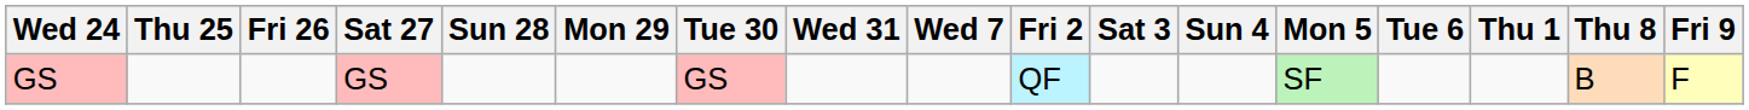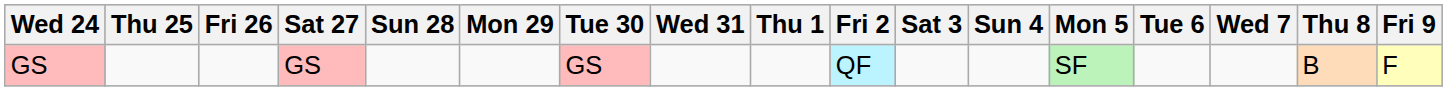columns swapped: Thu 1 <-> Wed 7
